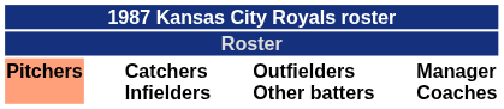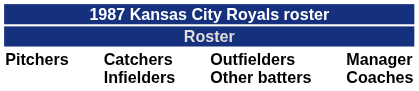Pitchers | column 1: lightsalmon background -> no background
